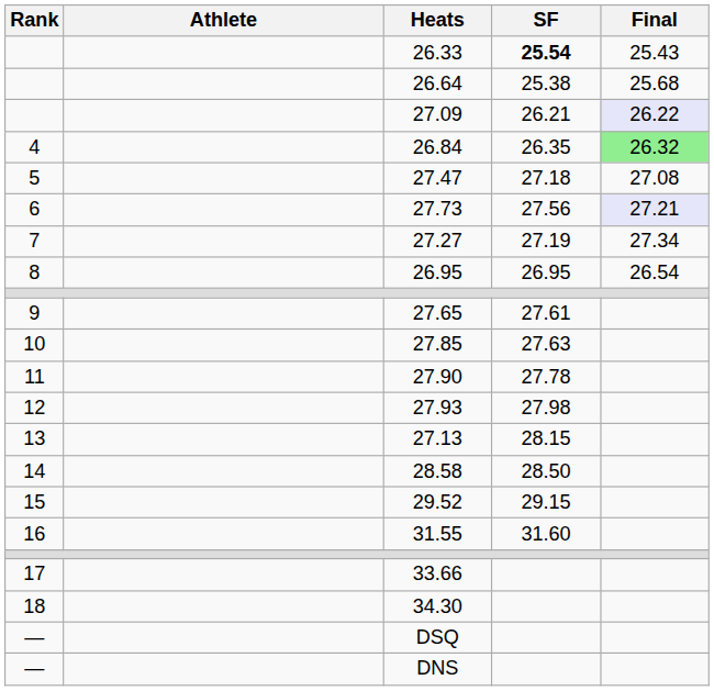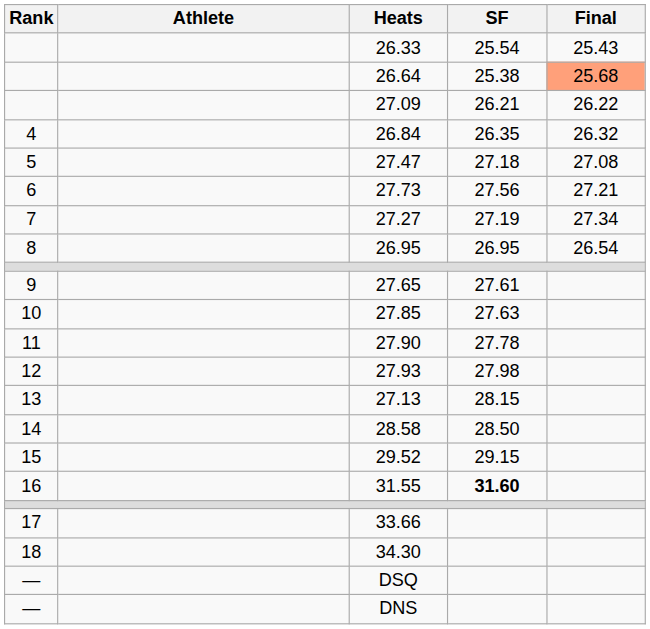26.33 | SF: bold -> normal
26.64 | Final: no background -> lightsalmon background
27.09 | Final: lavender background -> no background
26.84 | Final: lightgreen background -> no background
27.73 | Final: lavender background -> no background
31.55 | SF: normal -> bold
